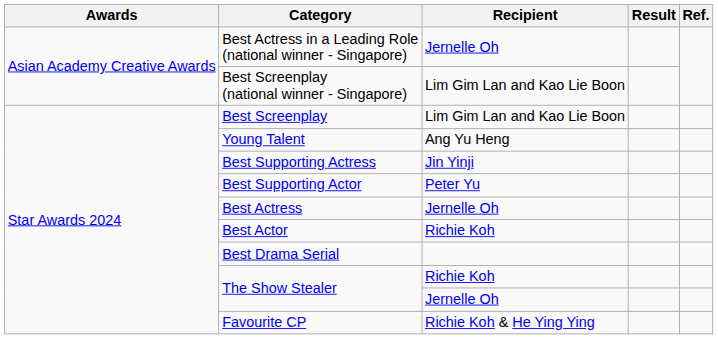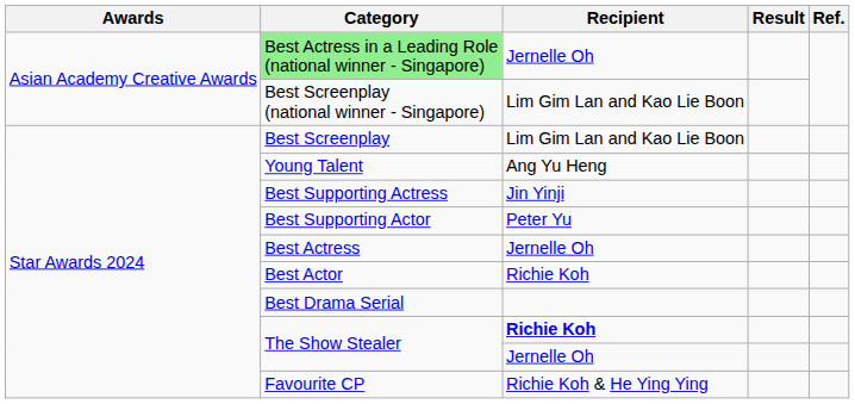Best Actress in a Leading Role (national winner - Singapore) | Category: no background -> lightgreen background
The Show Stealer / Richie Koh | Recipient: normal -> bold
